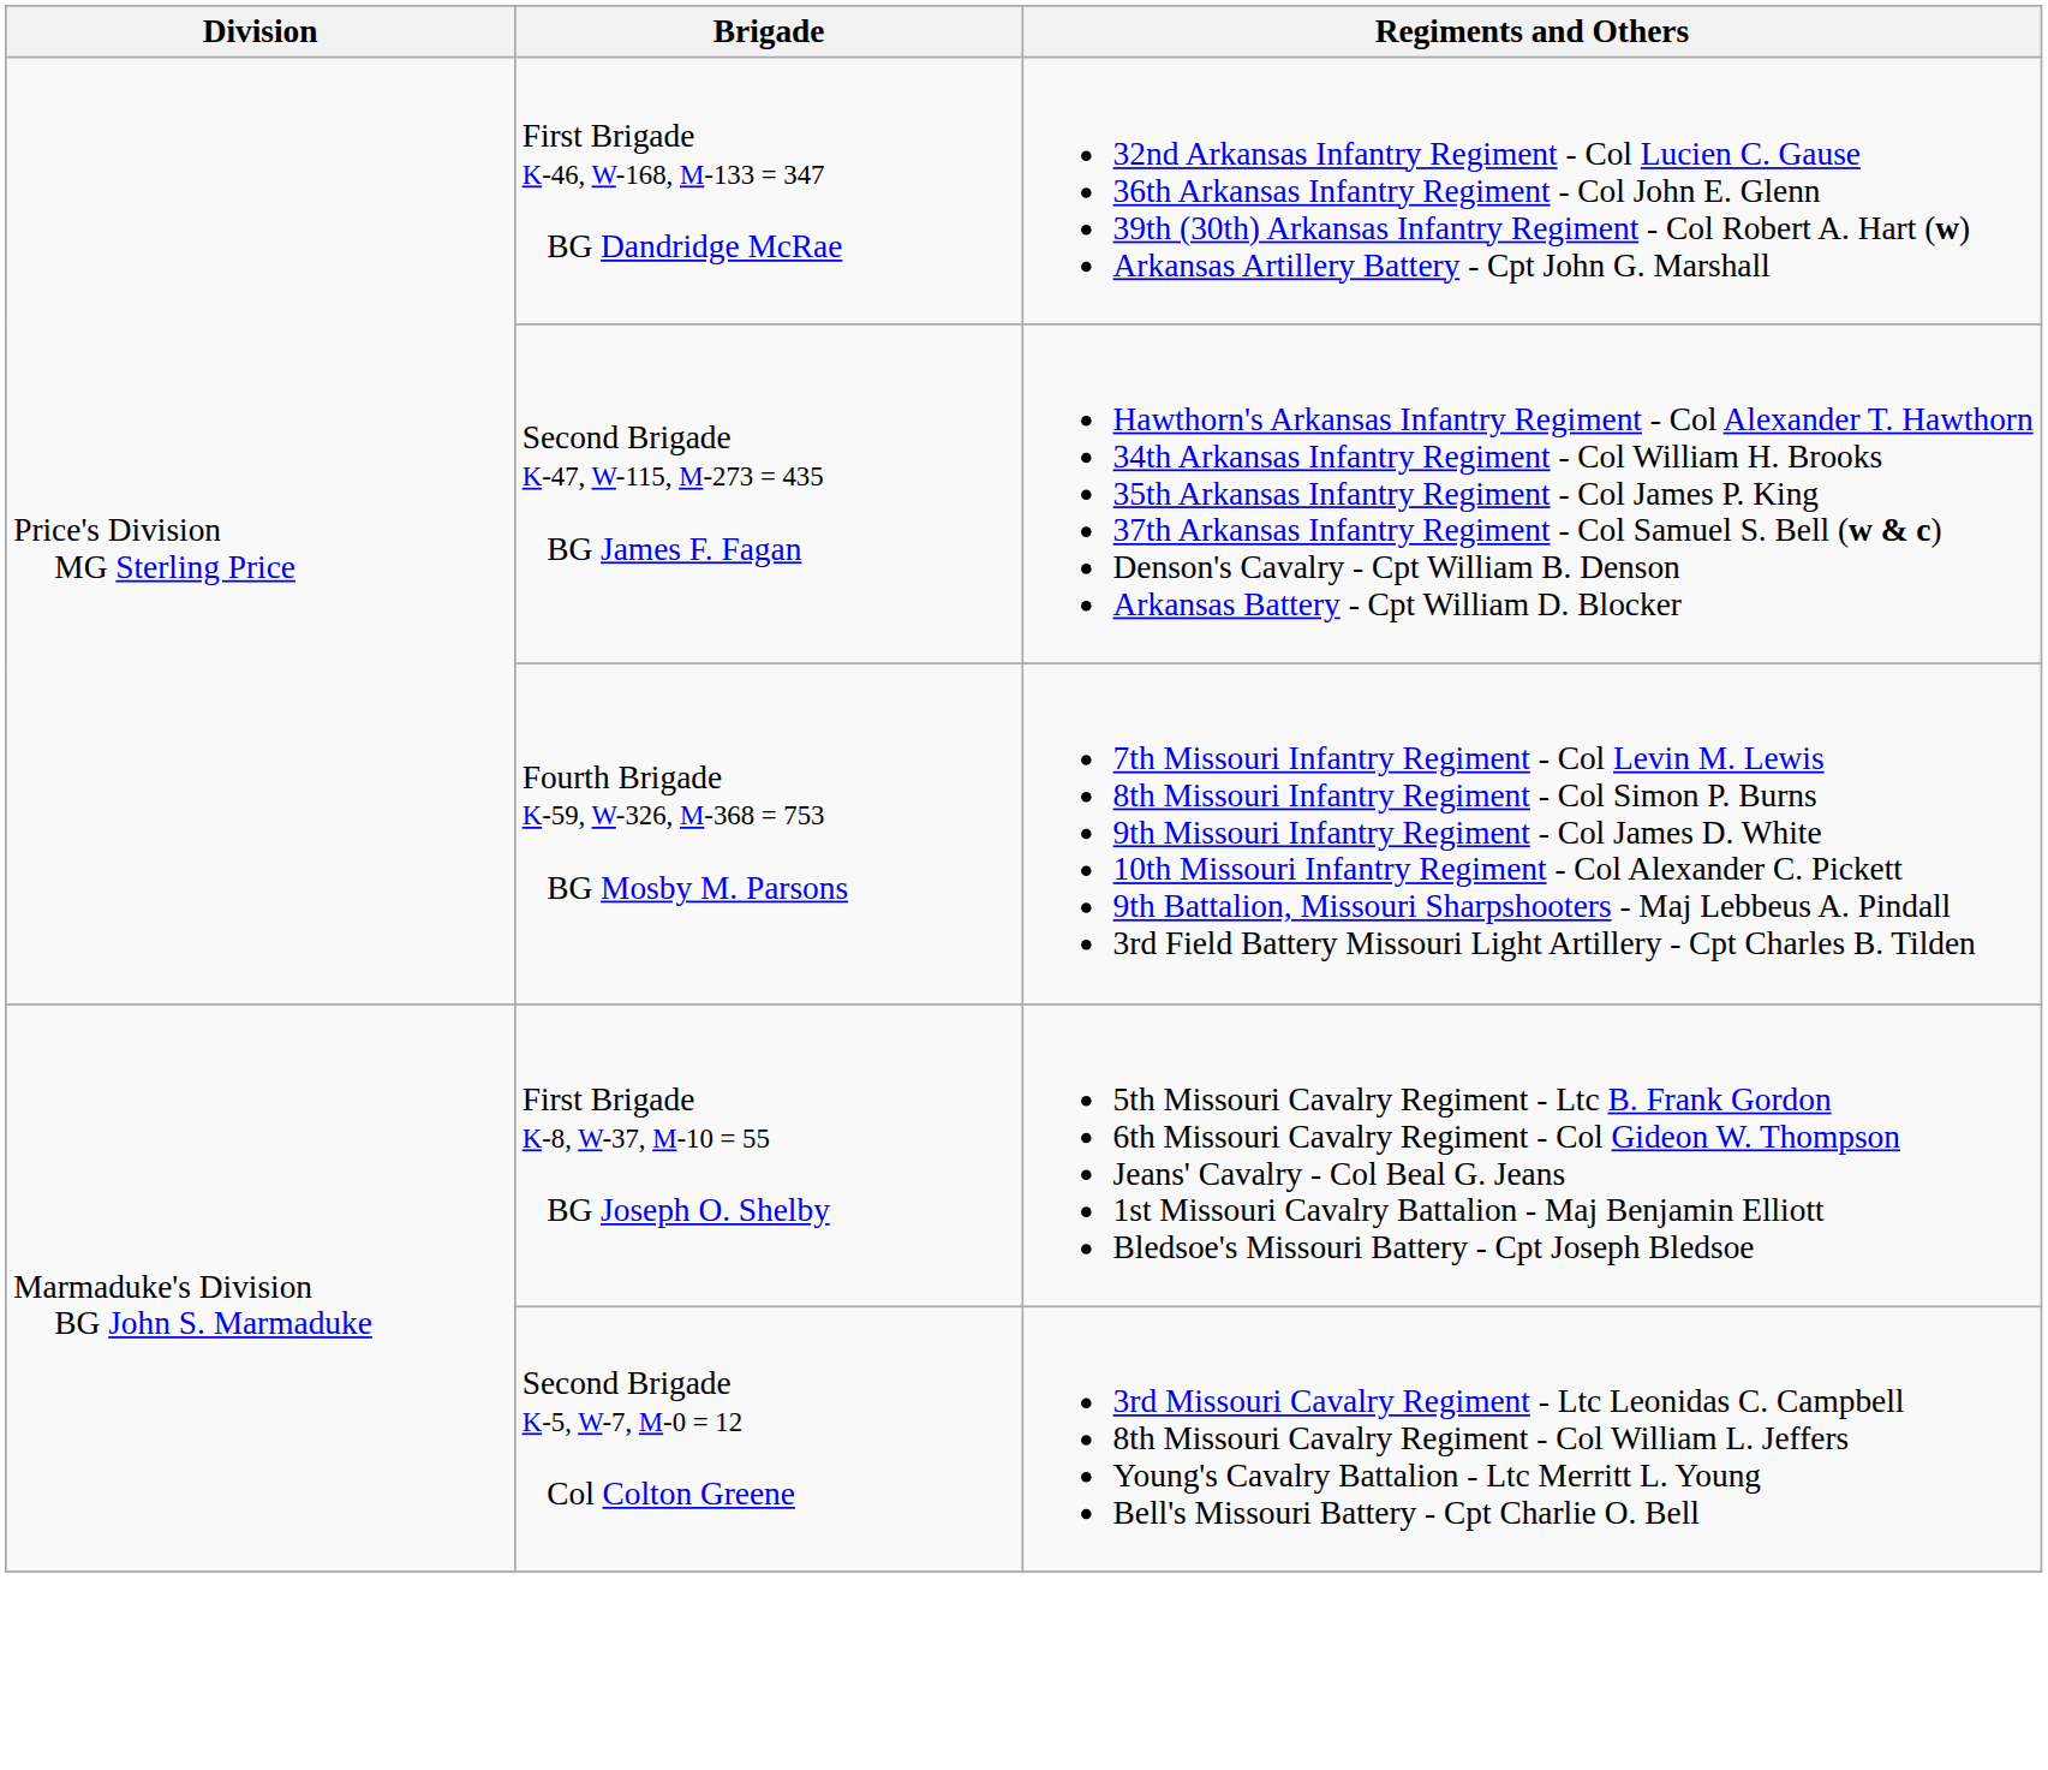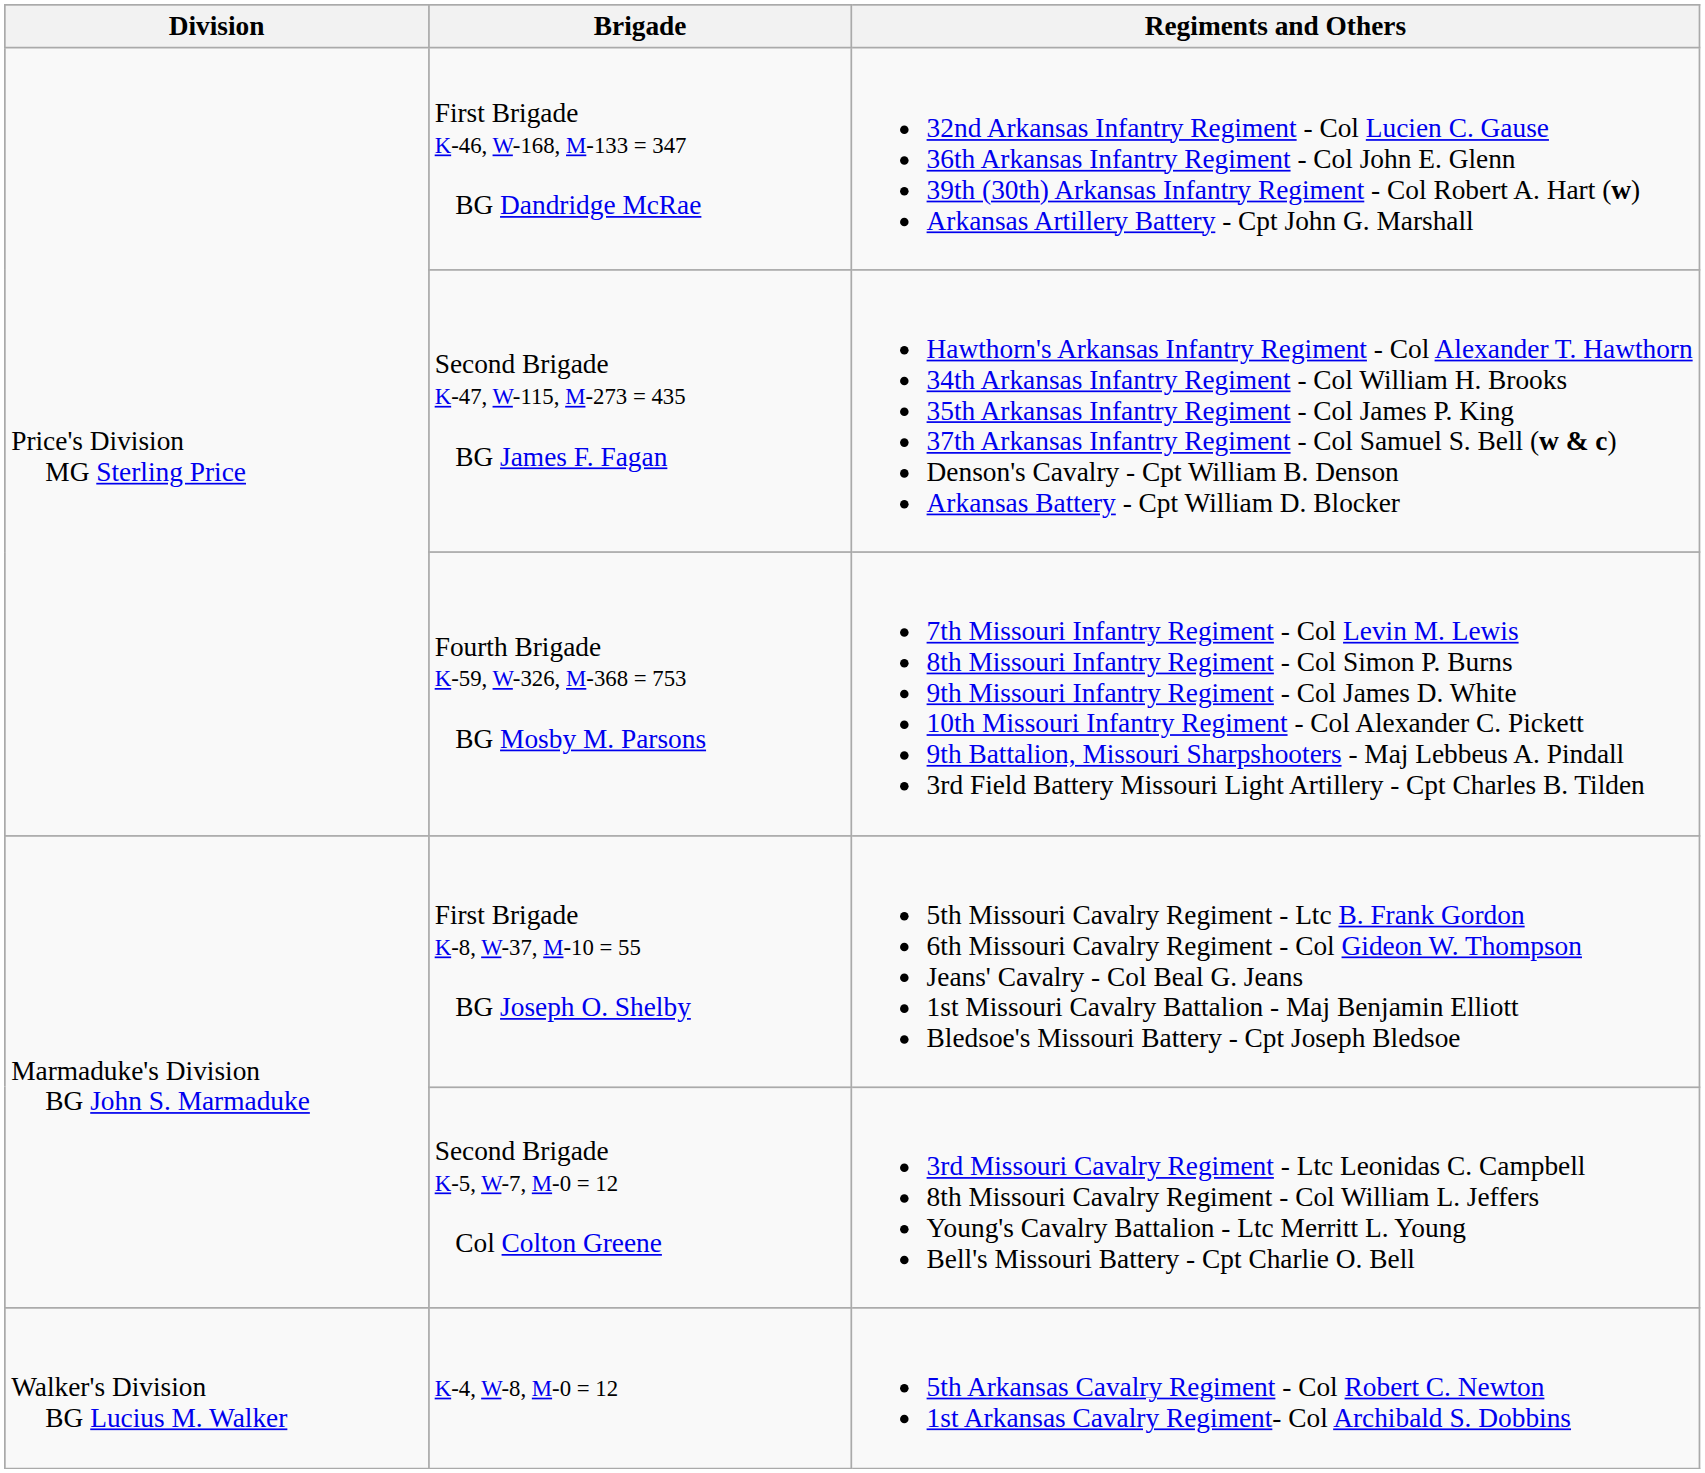+ row: Walker's Division BG Lucius M. Walker | K-4, W-8, M-0 = 12 | 5th Arkansas Cavalry Regiment - Col Robert C. Newton 1st Arkansas Cavalry Regiment- Col Archibald S. Dobbins
